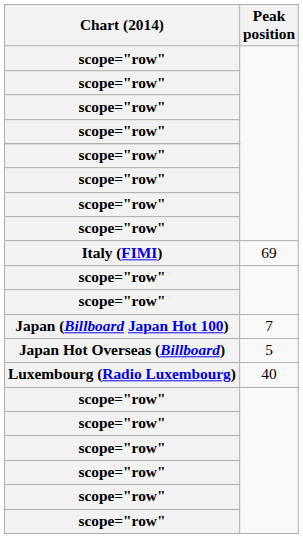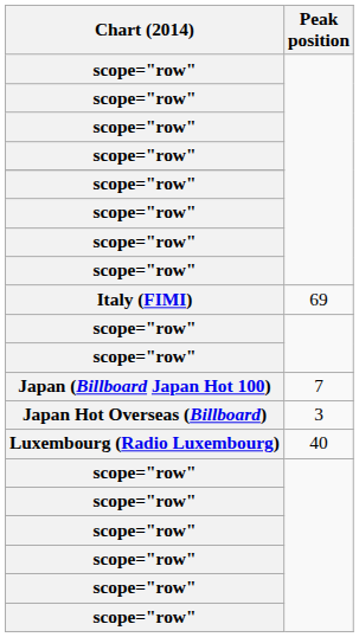Japan Hot Overseas (Billboard) | Peak position: 5 -> 3
